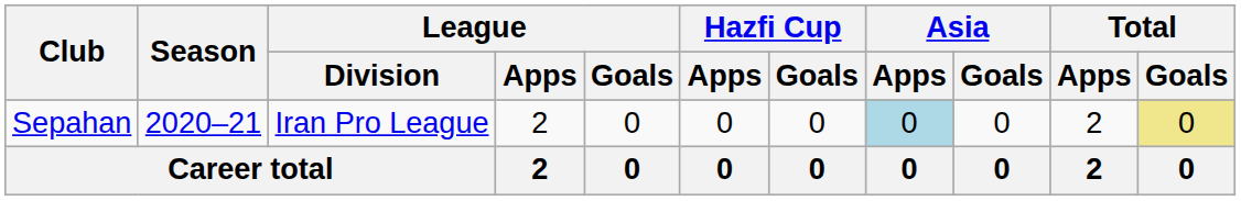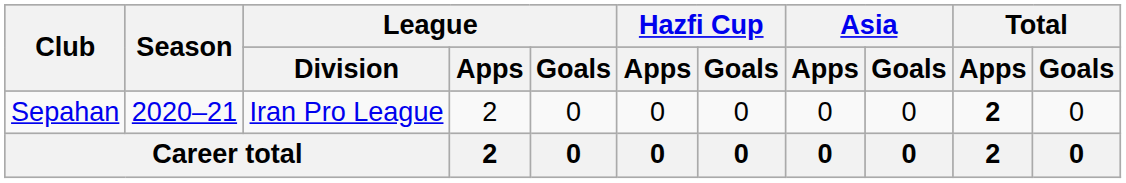Sepahan | Asia / Apps: lightblue background -> no background
Sepahan | Total / Apps: normal -> bold
Sepahan | Total / Goals: khaki background -> no background
